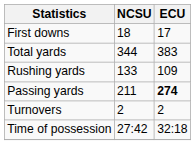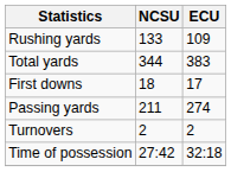rows swapped: First downs <-> Rushing yards
Passing yards | ECU: bold -> normal
